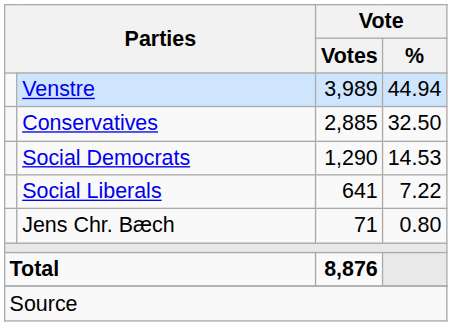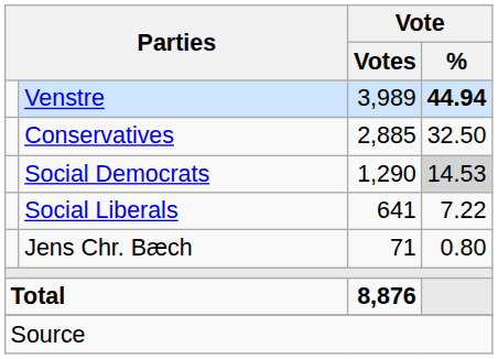Venstre | Vote / %: normal -> bold
Social Democrats | Vote / %: no background -> lightgrey background
